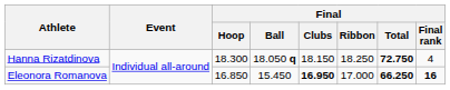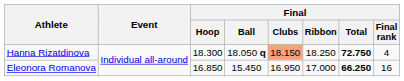row 3 | Final / Clubs: no background -> lightsalmon background
row 4 | Final / Clubs: bold -> normal
row 4 | Final / Final rank: bold -> normal
